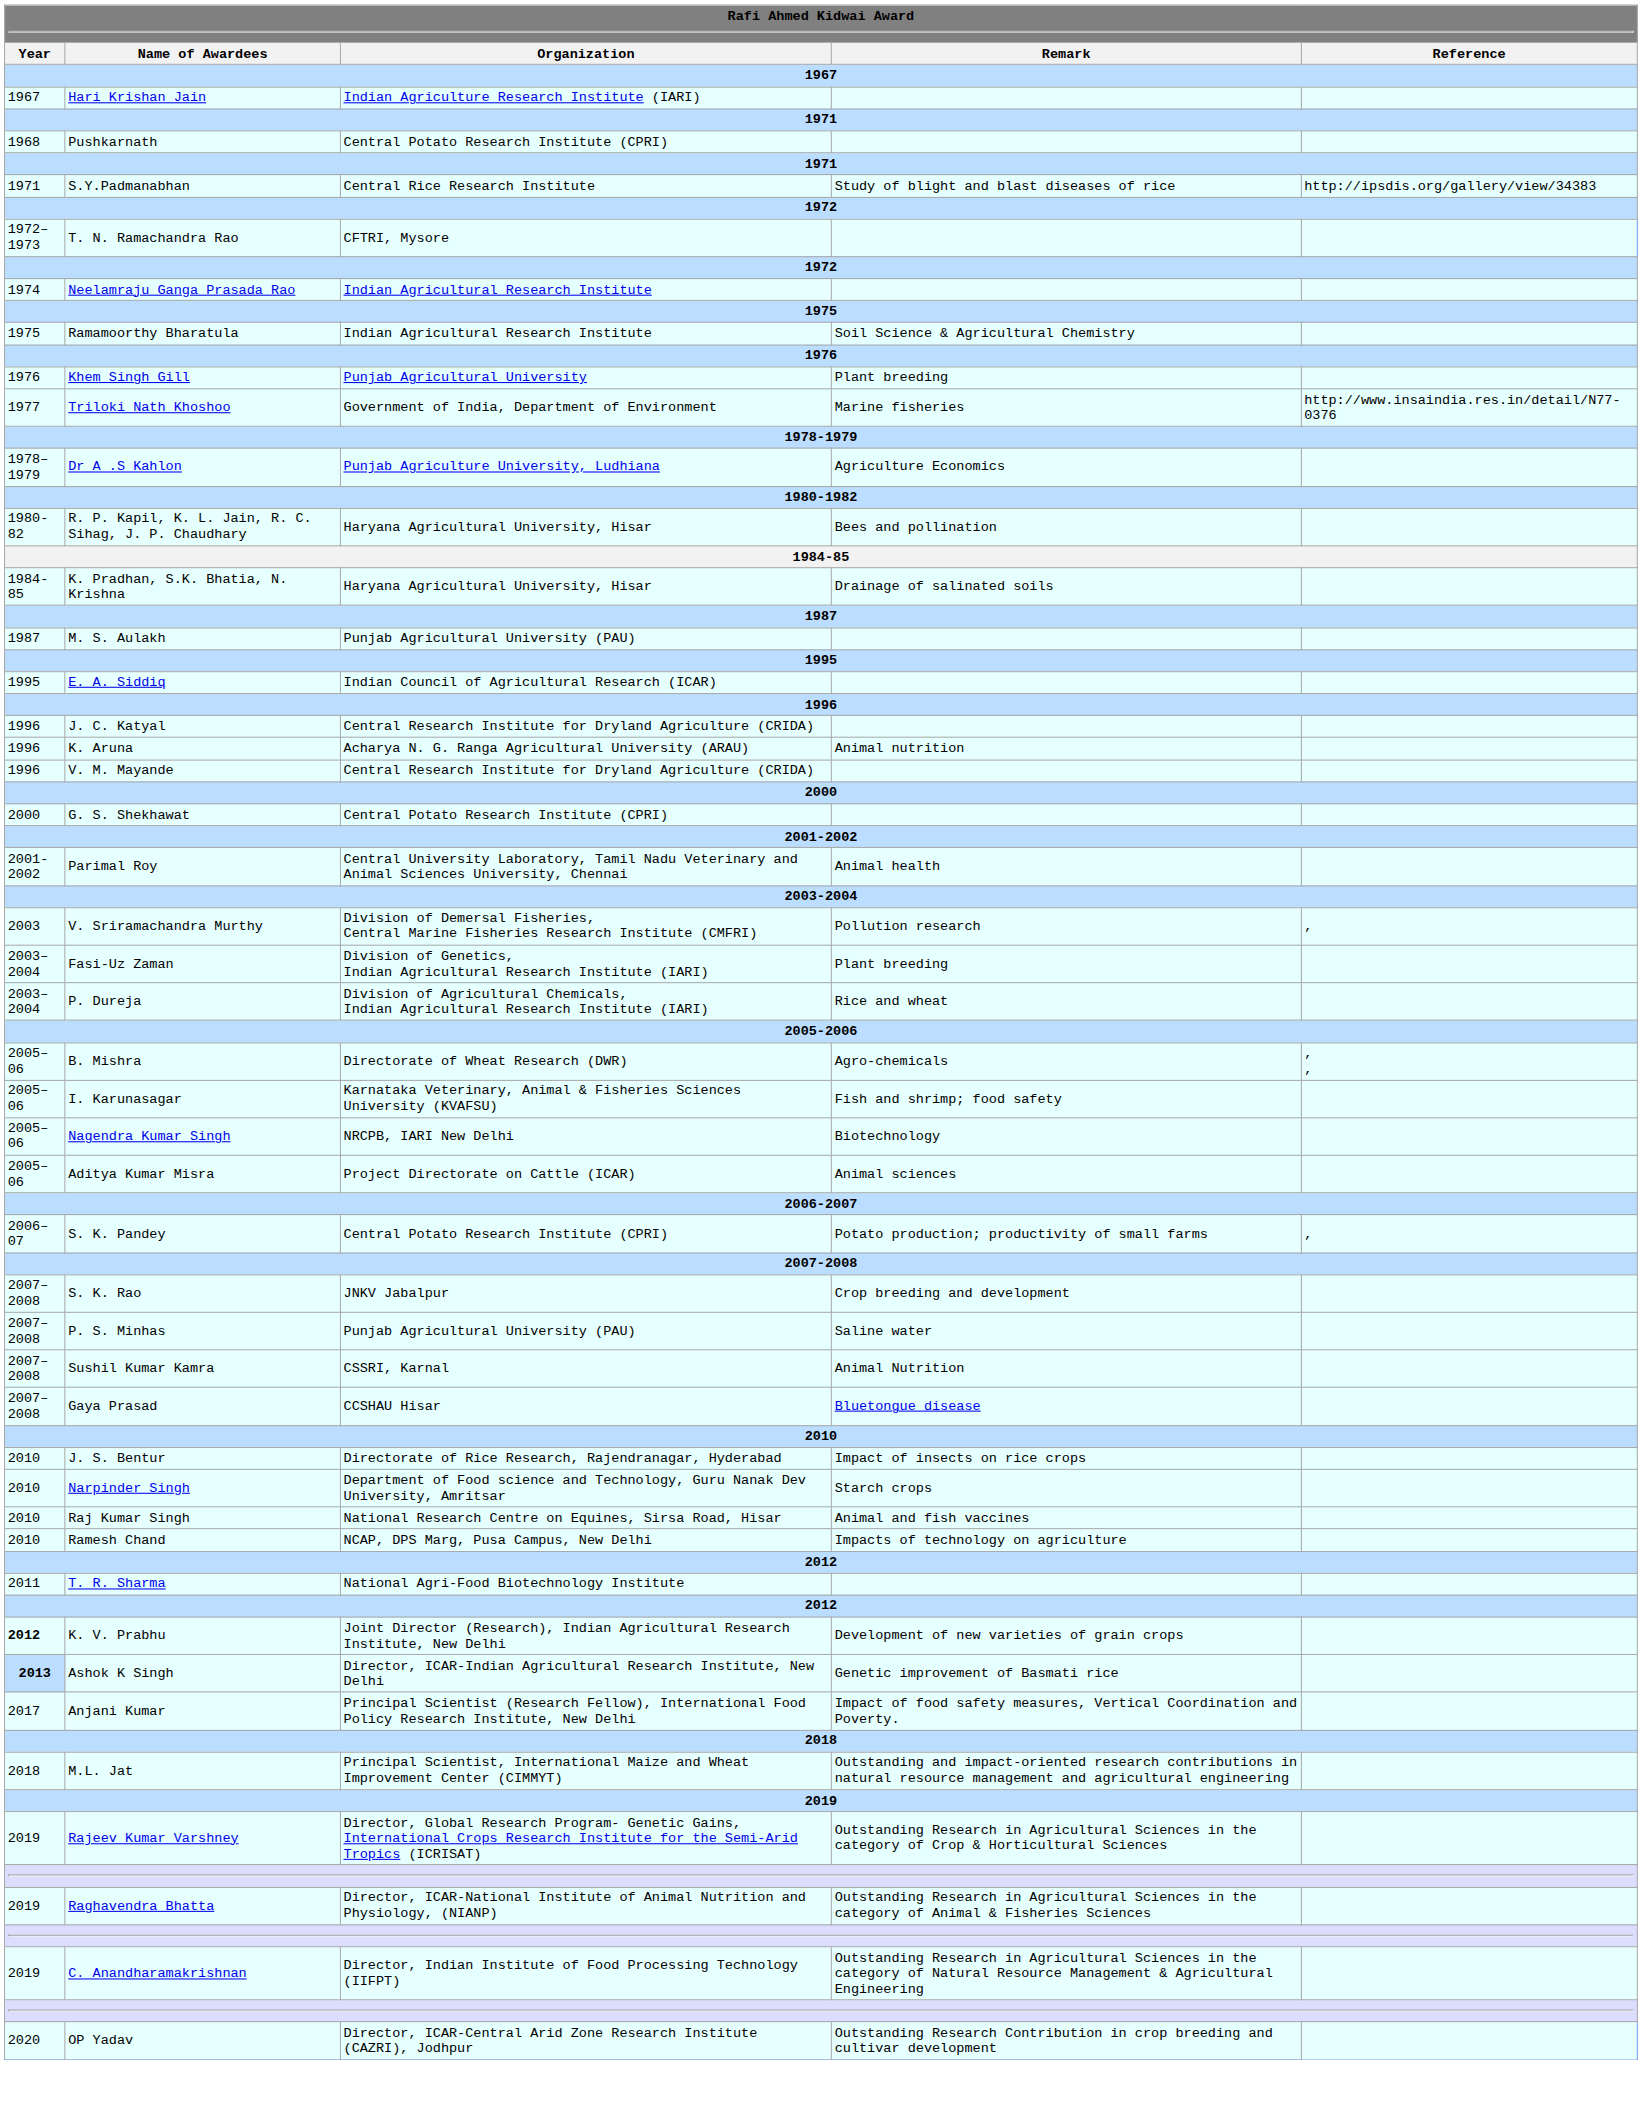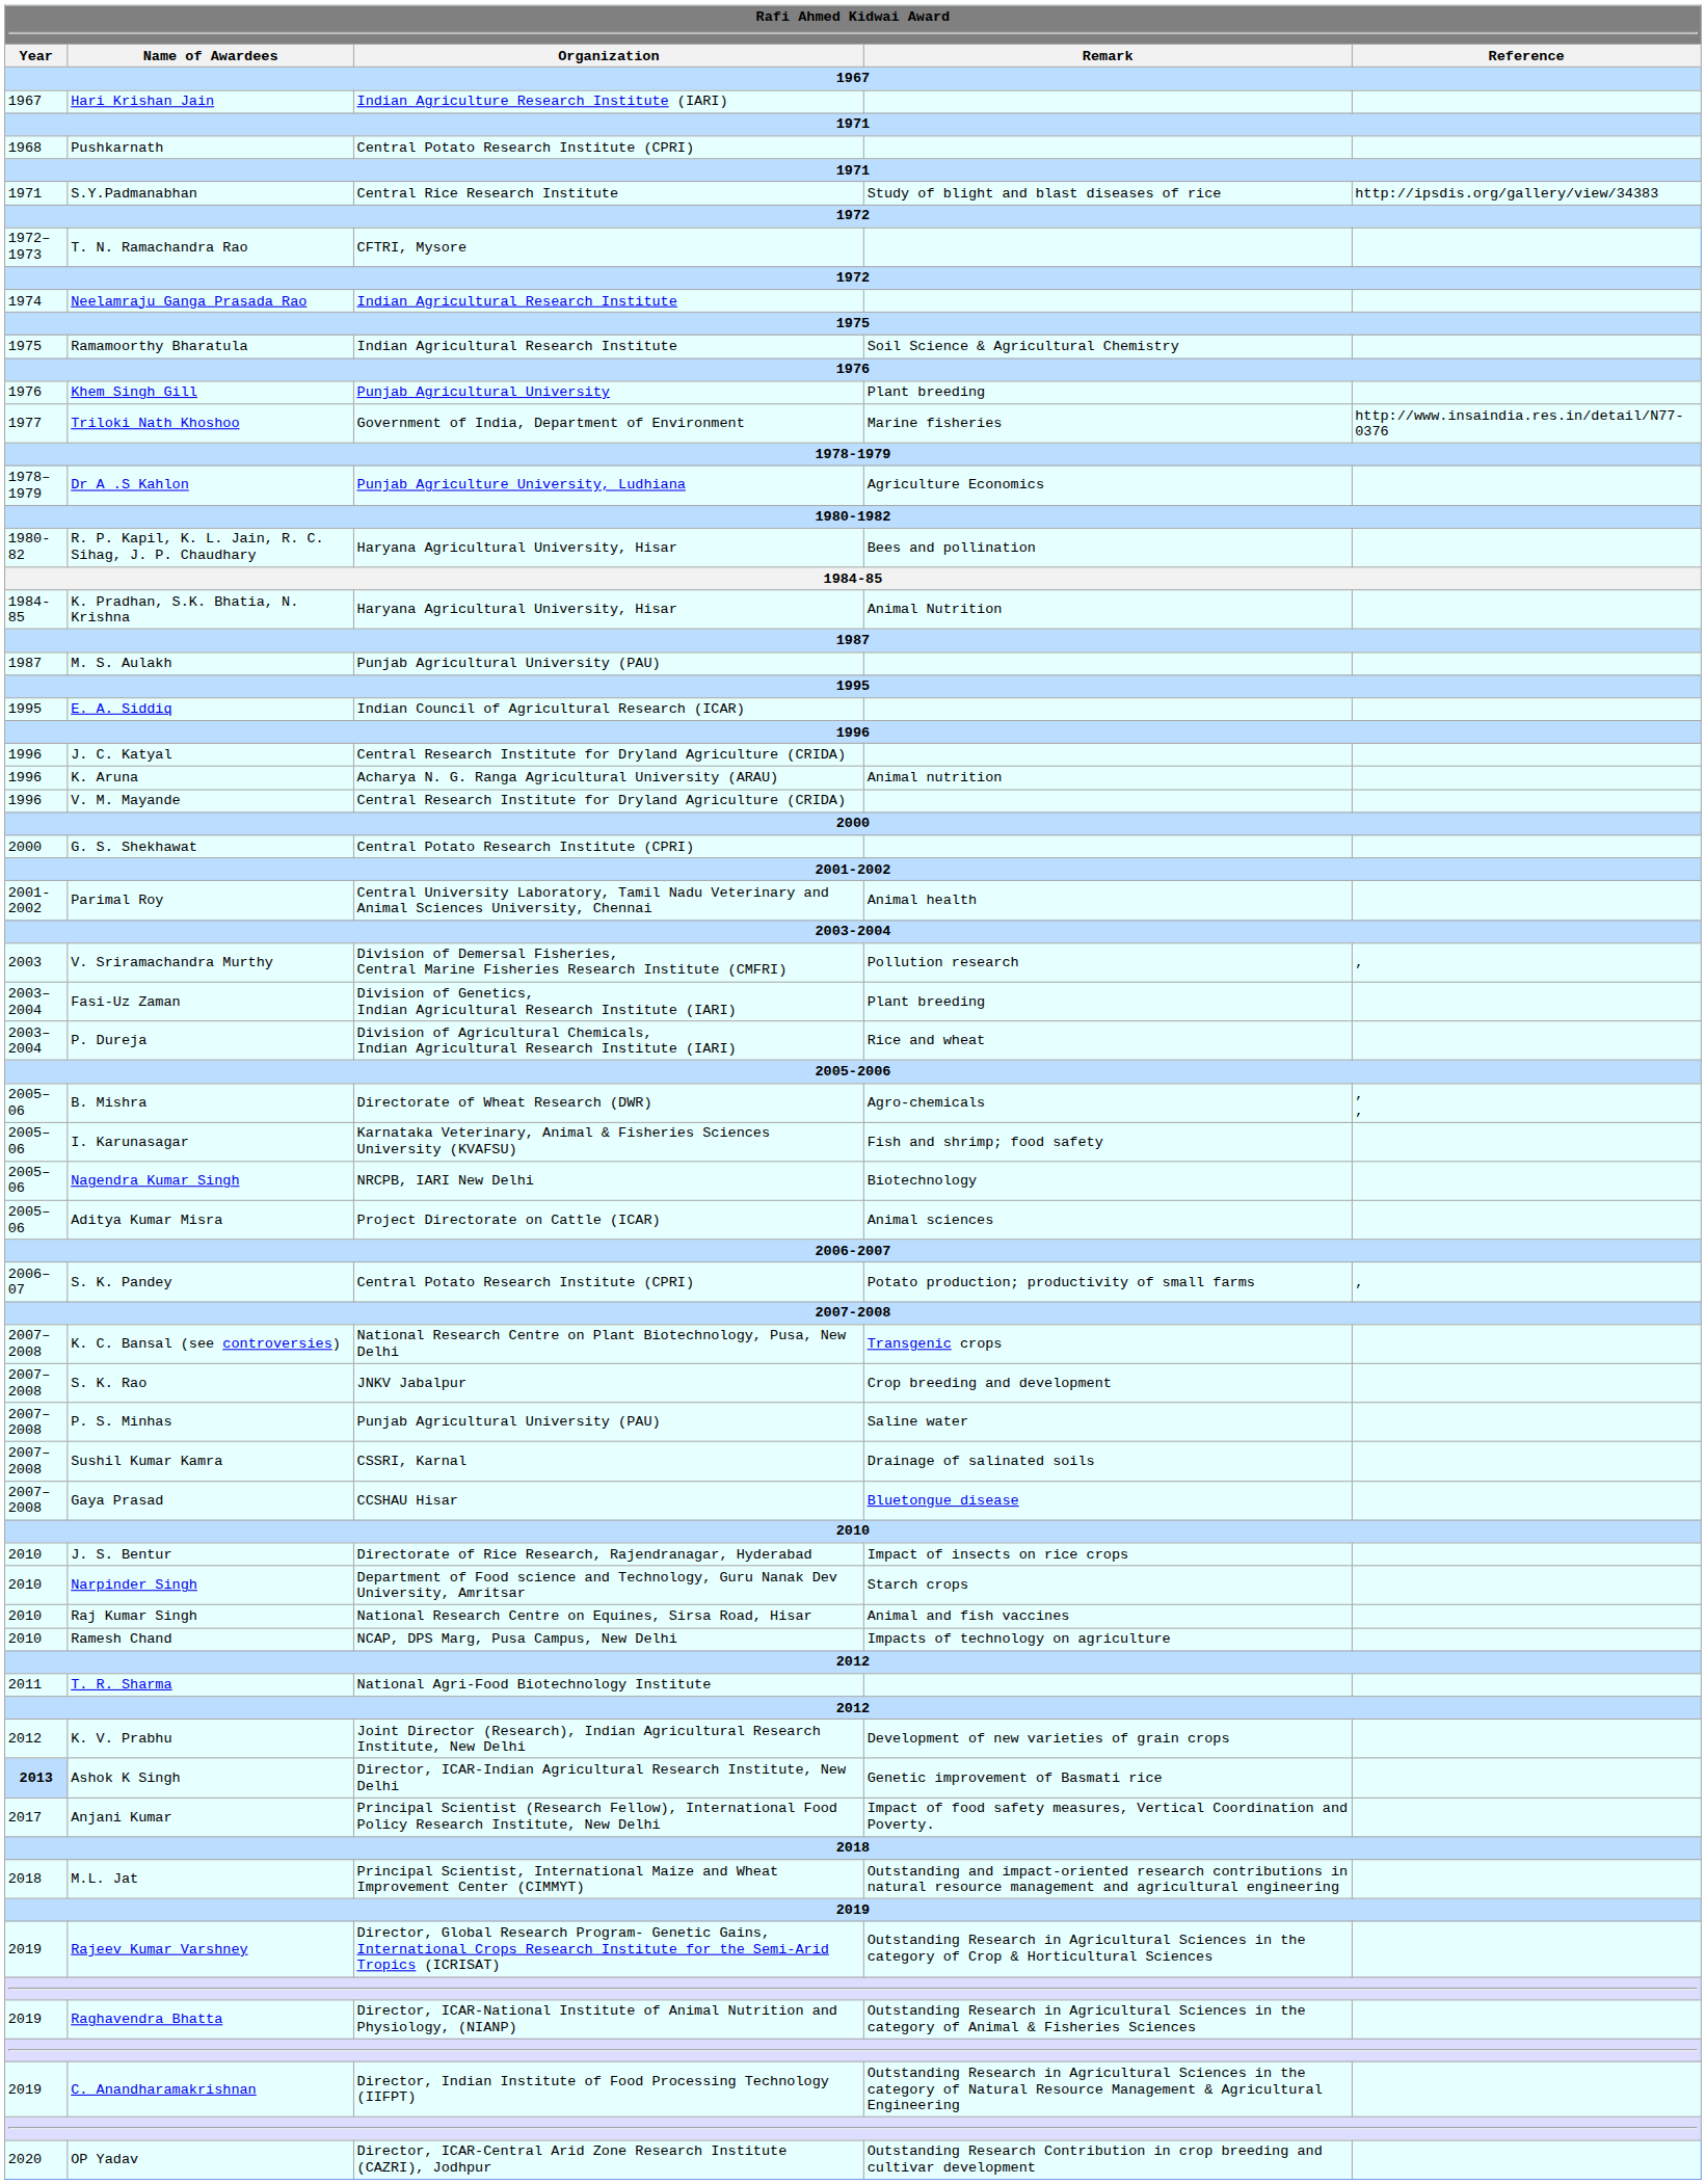K. Pradhan, S.K. Bhatia, N. Krishna | column 4: Drainage of salinated soils -> Animal Nutrition
+ row: 2007–2008 | K. C. Bansal (see controversies) | National Research Centre on Plant Biotechnology, Pusa, New Delhi | Transgenic crops
Sushil Kumar Kamra | column 4: Animal Nutrition -> Drainage of salinated soils
K. V. Prabhu | column 1: bold -> normal
